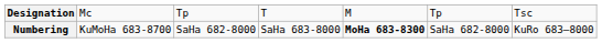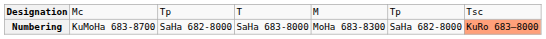Numbering | column 5: bold -> normal
Numbering | column 7: no background -> lightsalmon background
